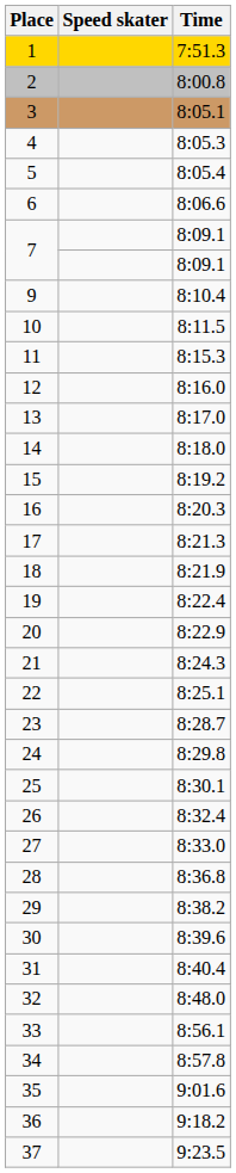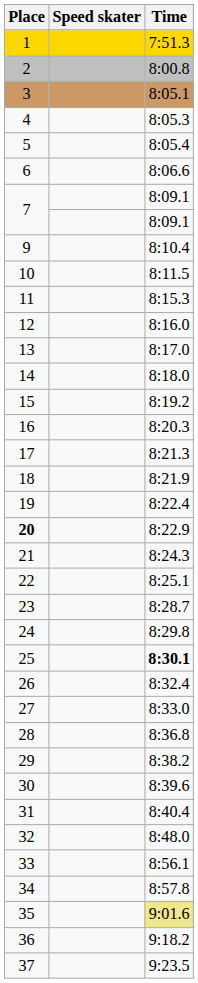20 | Place: normal -> bold
25 | Time: normal -> bold
35 | Time: no background -> khaki background
